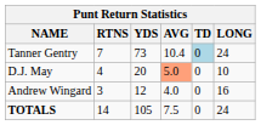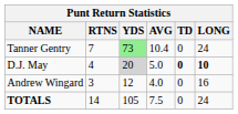Tanner Gentry | YDS: no background -> lightgreen background
Tanner Gentry | TD: lightblue background -> no background
D.J. May | YDS: no background -> lightgrey background
D.J. May | AVG: lightsalmon background -> no background
D.J. May | TD: normal -> bold
D.J. May | LONG: normal -> bold
